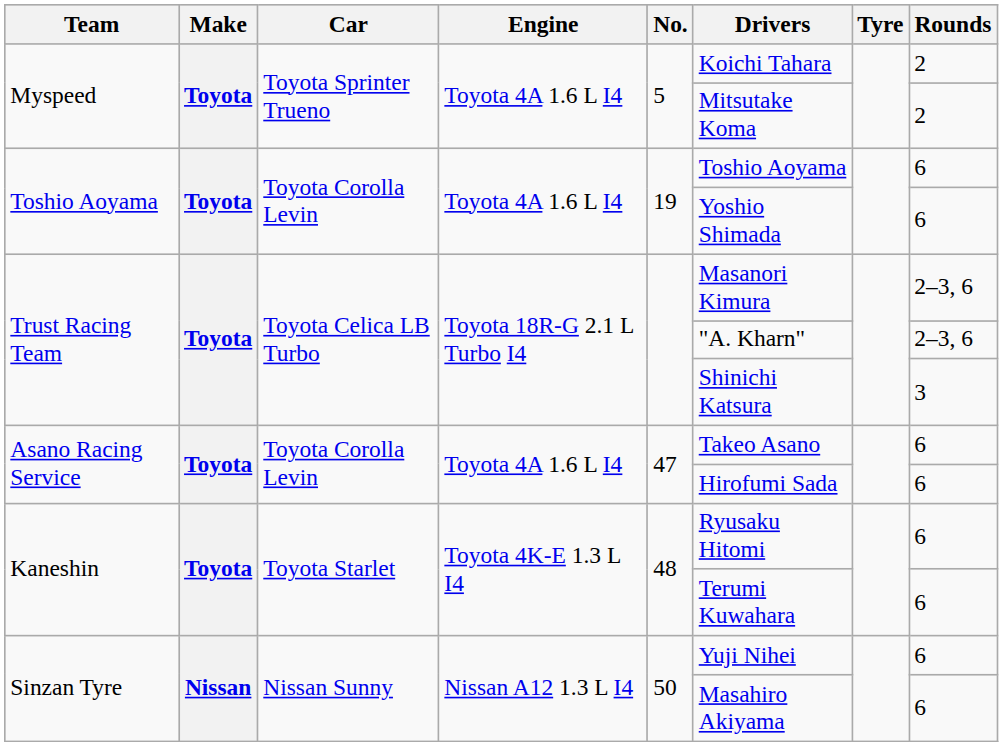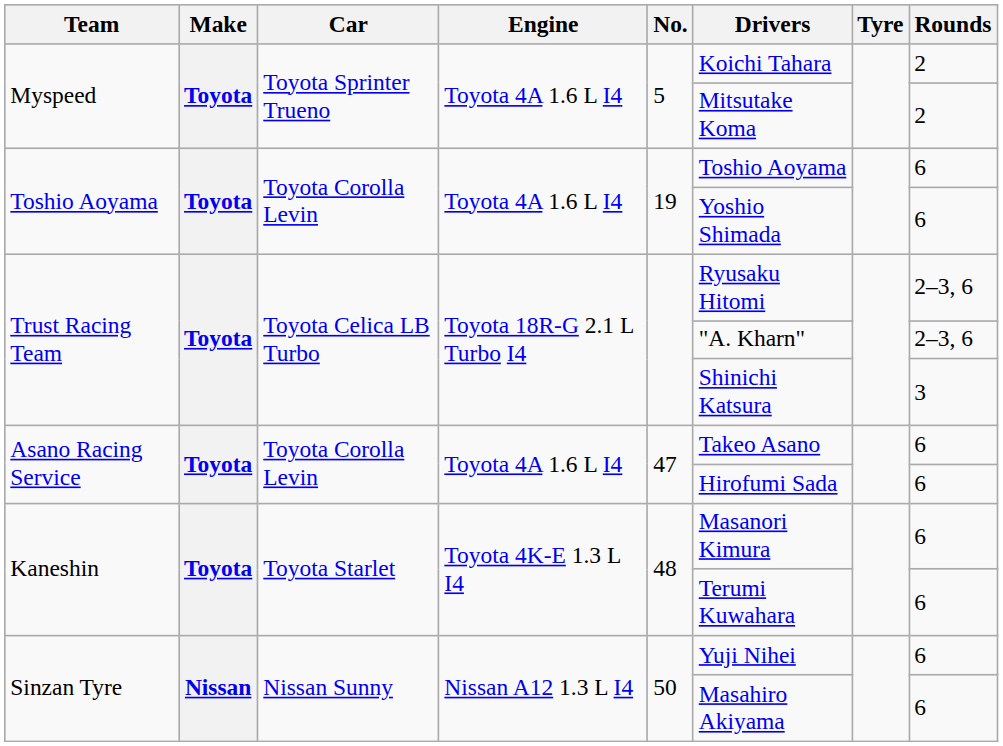row 6 | Drivers: Masanori Kimura -> Ryusaku Hitomi
row 11 | Drivers: Ryusaku Hitomi -> Masanori Kimura
